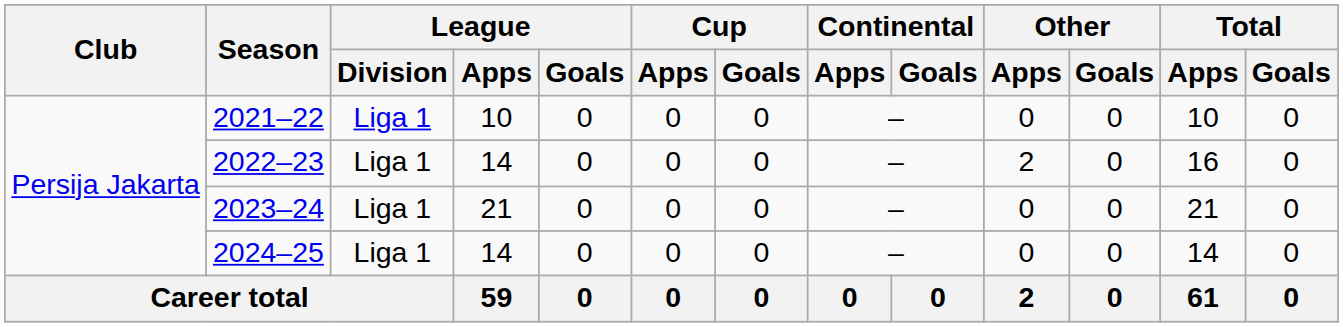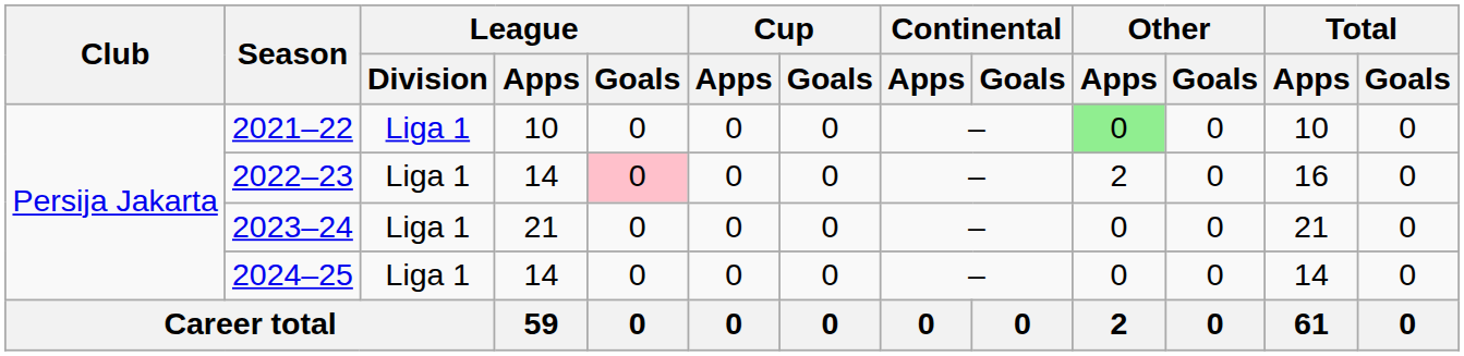2021–22 | Other / Apps: no background -> lightgreen background
2022–23 | League / Goals: no background -> pink background
